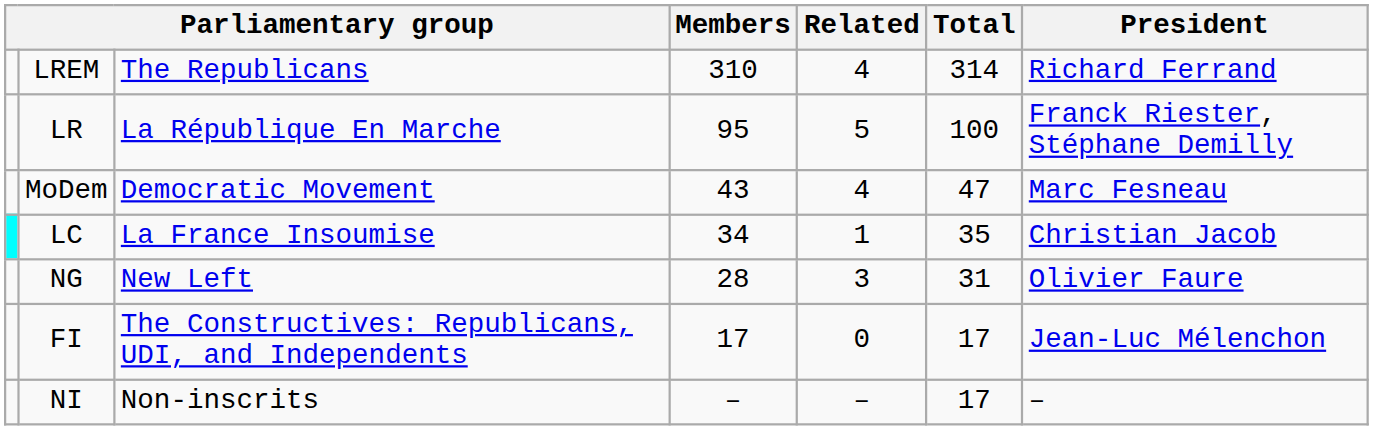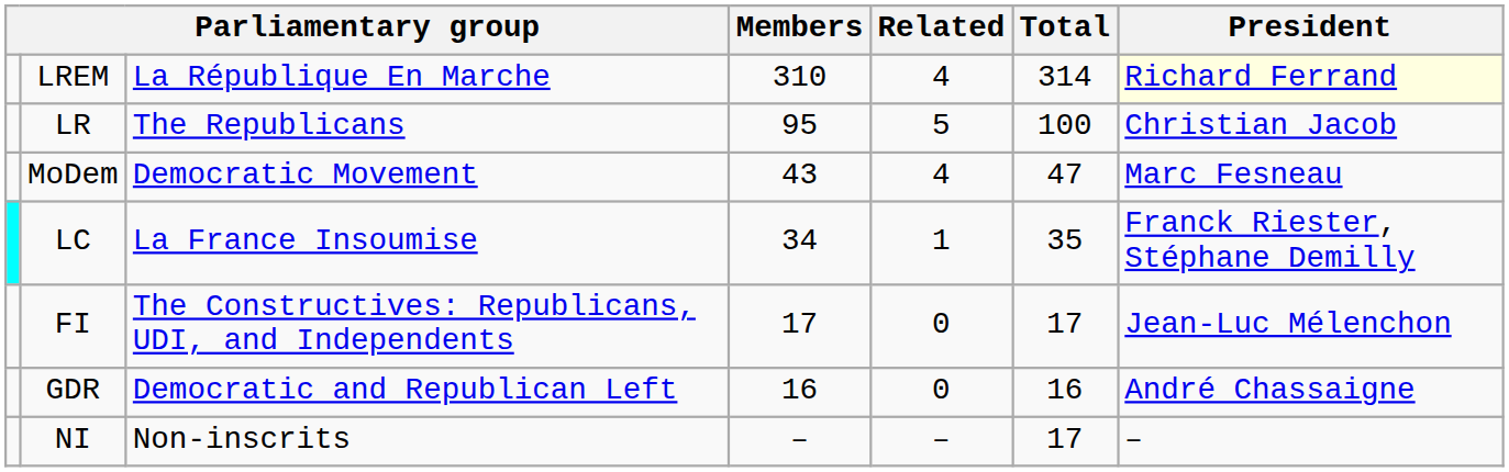LREM | column 3: The Republicans -> La République En Marche
LREM | President: no background -> lightyellow background
LR | column 3: La République En Marche -> The Republicans
LR | President: Franck Riester, Stéphane Demilly -> Christian Jacob
LC | President: Christian Jacob -> Franck Riester, Stéphane Demilly
- row: NG | New Left | 28 | 3 | 31 | Olivier Faure
+ row: GDR | Democratic and Republican Left | 16 | 0 | 16 | André Chassaigne
